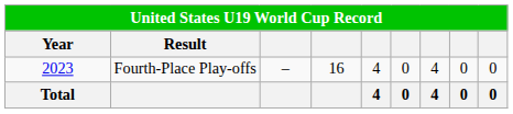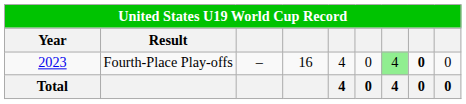Fourth-Place Play-offs | column 7: no background -> lightgreen background
Fourth-Place Play-offs | column 8: normal -> bold
